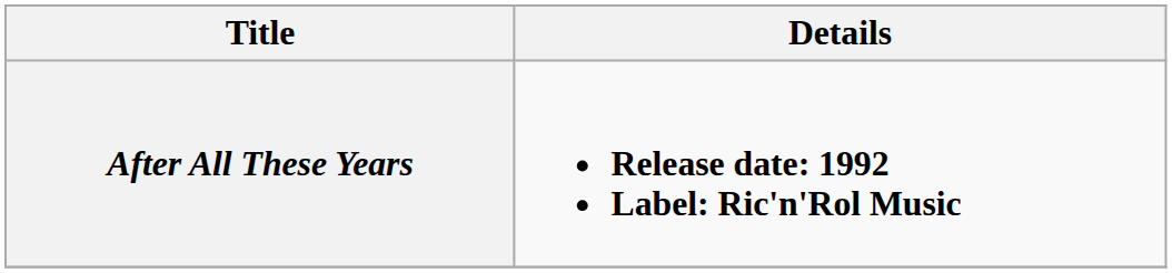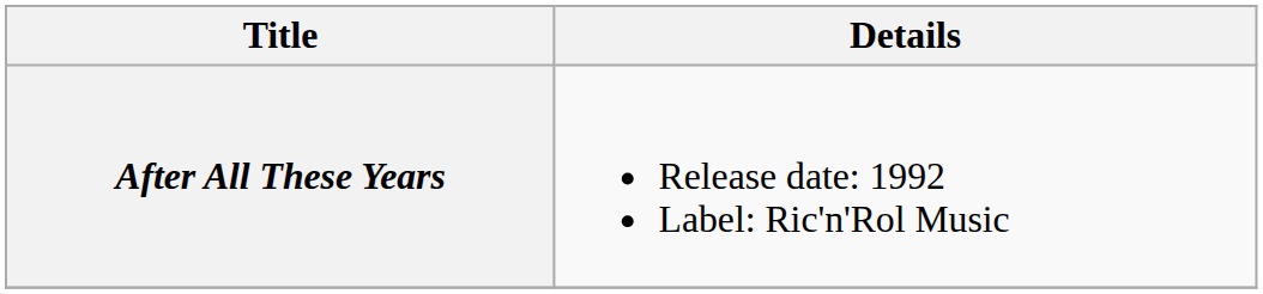row 2 | Details: bold -> normal
